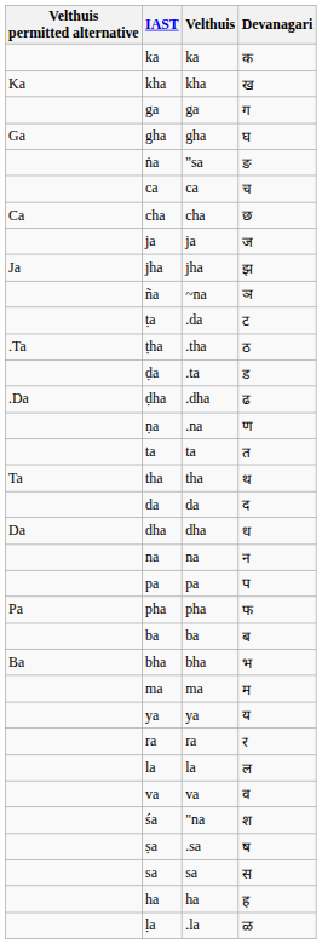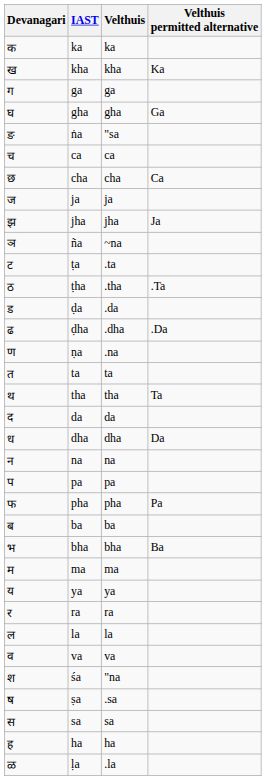columns swapped: Devanagari <-> Velthuis permitted alternative
ṭa | Velthuis: .da -> .ta
ḍa | Velthuis: .ta -> .da
